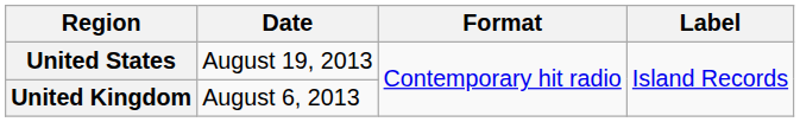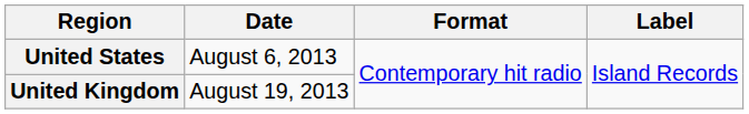United States | Date: August 19, 2013 -> August 6, 2013
United Kingdom | Date: August 6, 2013 -> August 19, 2013
